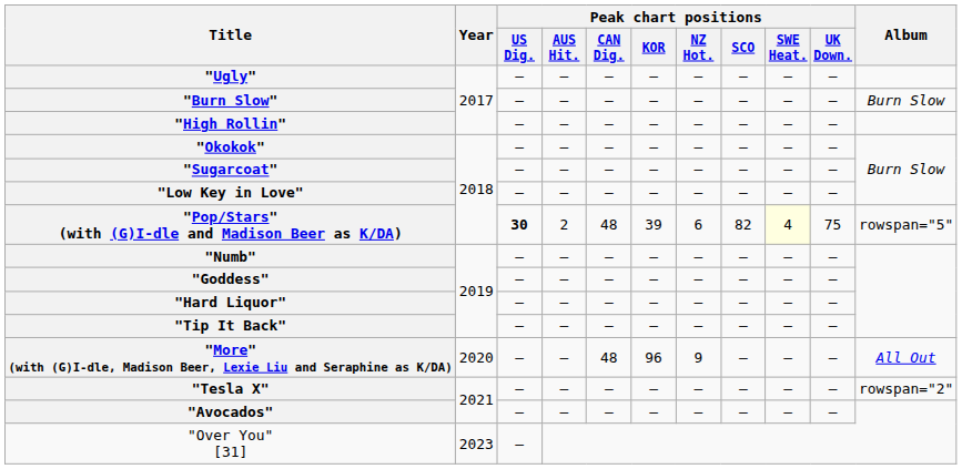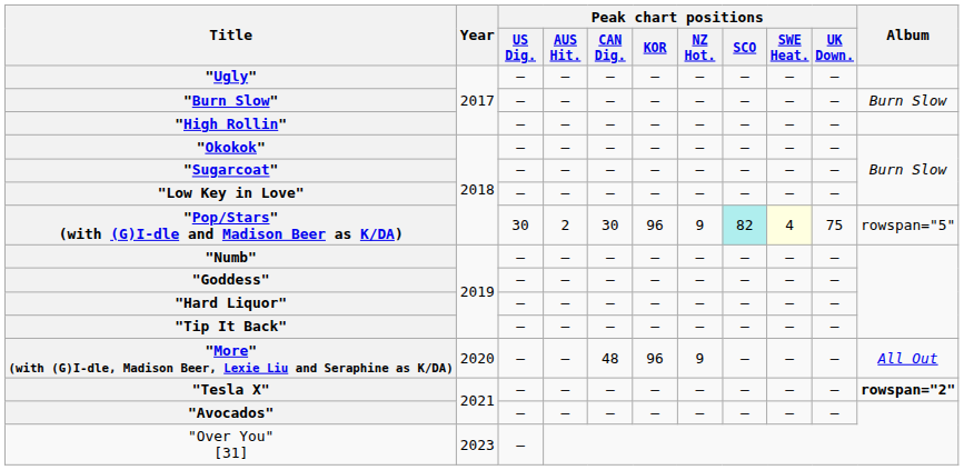"Pop/Stars" (with (G)I-dle and Madison Beer as K/DA) | Peak chart positions / US Dig.: bold -> normal
"Pop/Stars" (with (G)I-dle and Madison Beer as K/DA) | Peak chart positions / CAN Dig.: 48 -> 30
"Pop/Stars" (with (G)I-dle and Madison Beer as K/DA) | Peak chart positions / KOR: 39 -> 96
"Pop/Stars" (with (G)I-dle and Madison Beer as K/DA) | Peak chart positions / NZ Hot.: 6 -> 9
"Pop/Stars" (with (G)I-dle and Madison Beer as K/DA) | Peak chart positions / SCO: no background -> paleturquoise background
"Tesla X" | Album: normal -> bold
